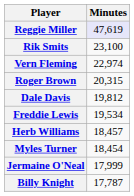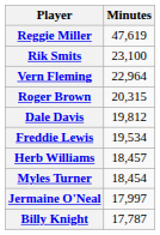Reggie Miller | Minutes: lavender background -> no background
Vern Fleming | Minutes: 22,974 -> 22,964
Jermaine O'Neal | Minutes: 17,999 -> 17,997
